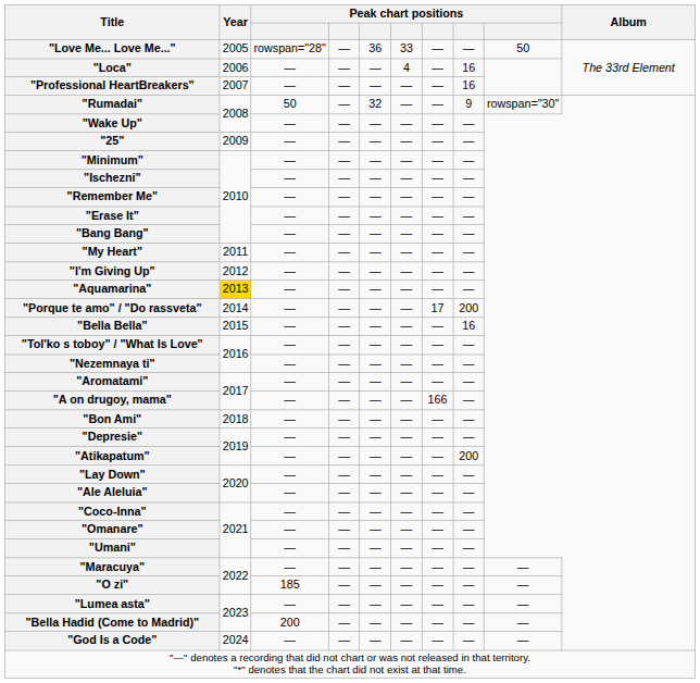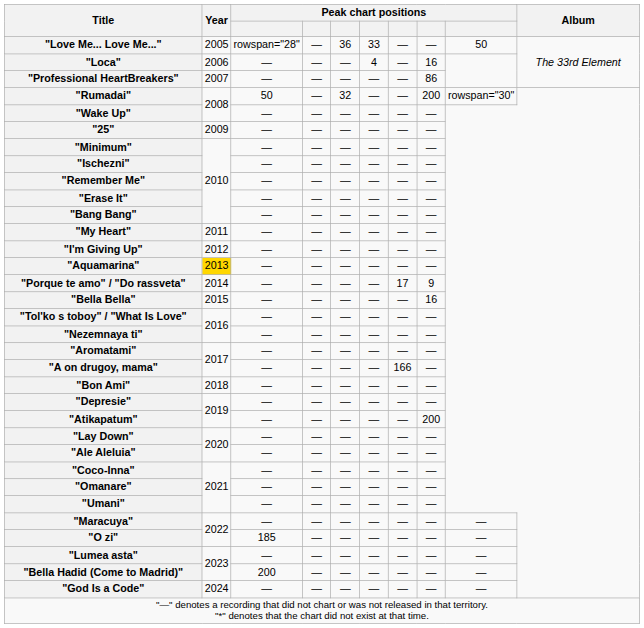"Professional HeartBreakers" | column 8: 16 -> 86
"Rumadai" | column 8: 9 -> 200
"Porque te amo" / "Do rassveta" | column 8: 200 -> 9
